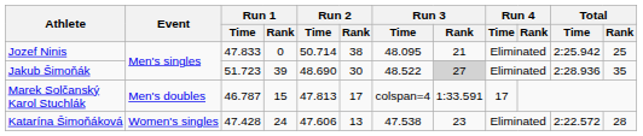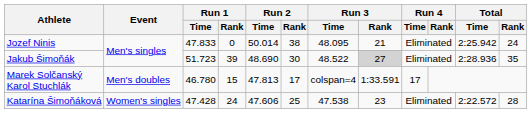Jozef Ninis | Run 2 / Time: 50.714 -> 50.014
Jozef Ninis | Total / Rank: 25 -> 24
Marek Solčanský Karol Stuchlák | Run 1 / Time: 46.787 -> 46.780
Katarína Šimoňáková | Run 2 / Rank: 13 -> 25
